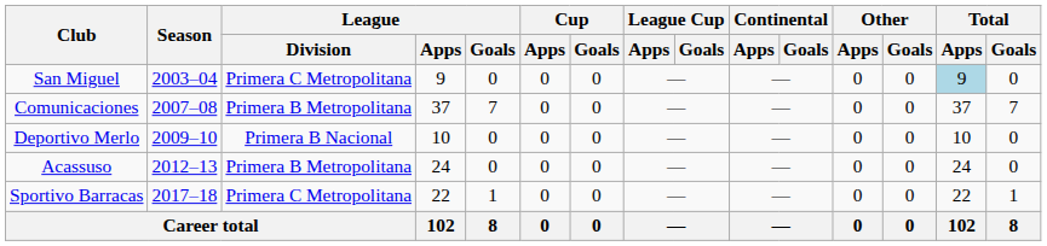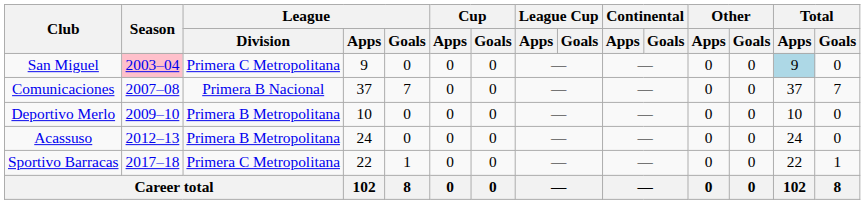San Miguel | Season: no background -> pink background
Comunicaciones | League / Division: Primera B Metropolitana -> Primera B Nacional
Deportivo Merlo | League / Division: Primera B Nacional -> Primera B Metropolitana
